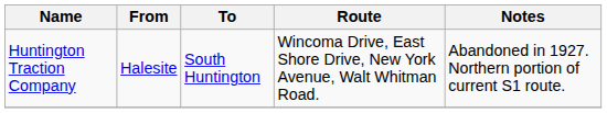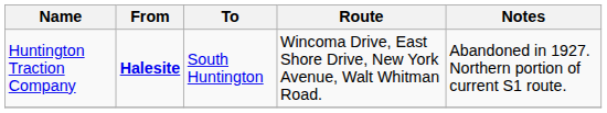Huntington Traction Company | From: normal -> bold
